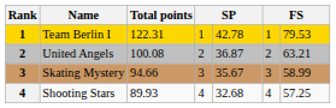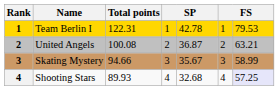Shooting Stars | column 7: no background -> lavender background
